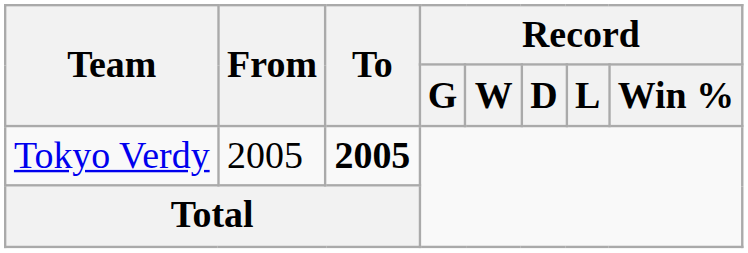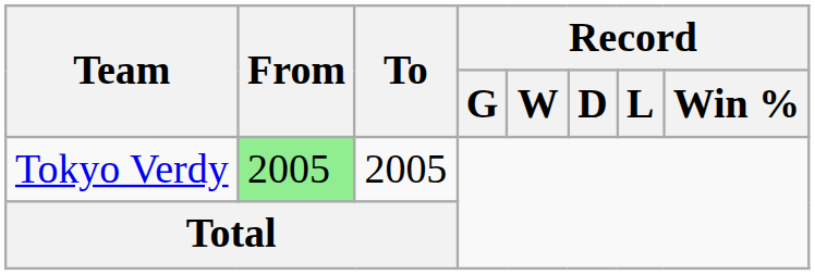Tokyo Verdy | From: no background -> lightgreen background
Tokyo Verdy | To: bold -> normal
